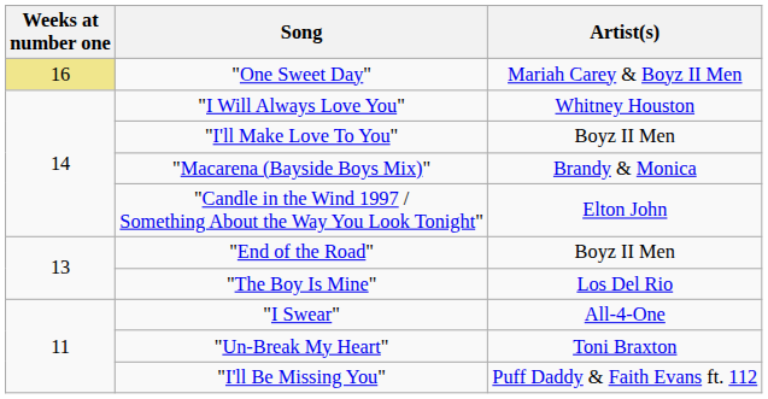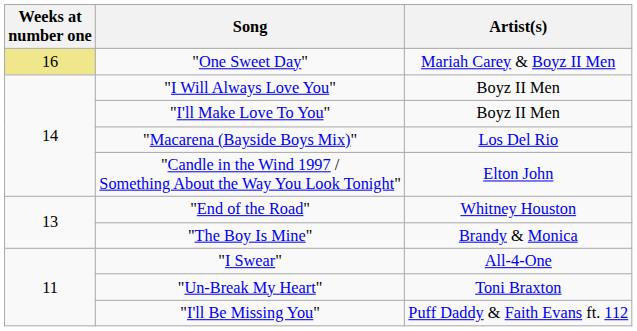"I Will Always Love You" | Artist(s): Whitney Houston -> Boyz II Men
"Macarena (Bayside Boys Mix)" | Artist(s): Brandy & Monica -> Los Del Rio
"End of the Road" | Artist(s): Boyz II Men -> Whitney Houston
"The Boy Is Mine" | Artist(s): Los Del Rio -> Brandy & Monica
